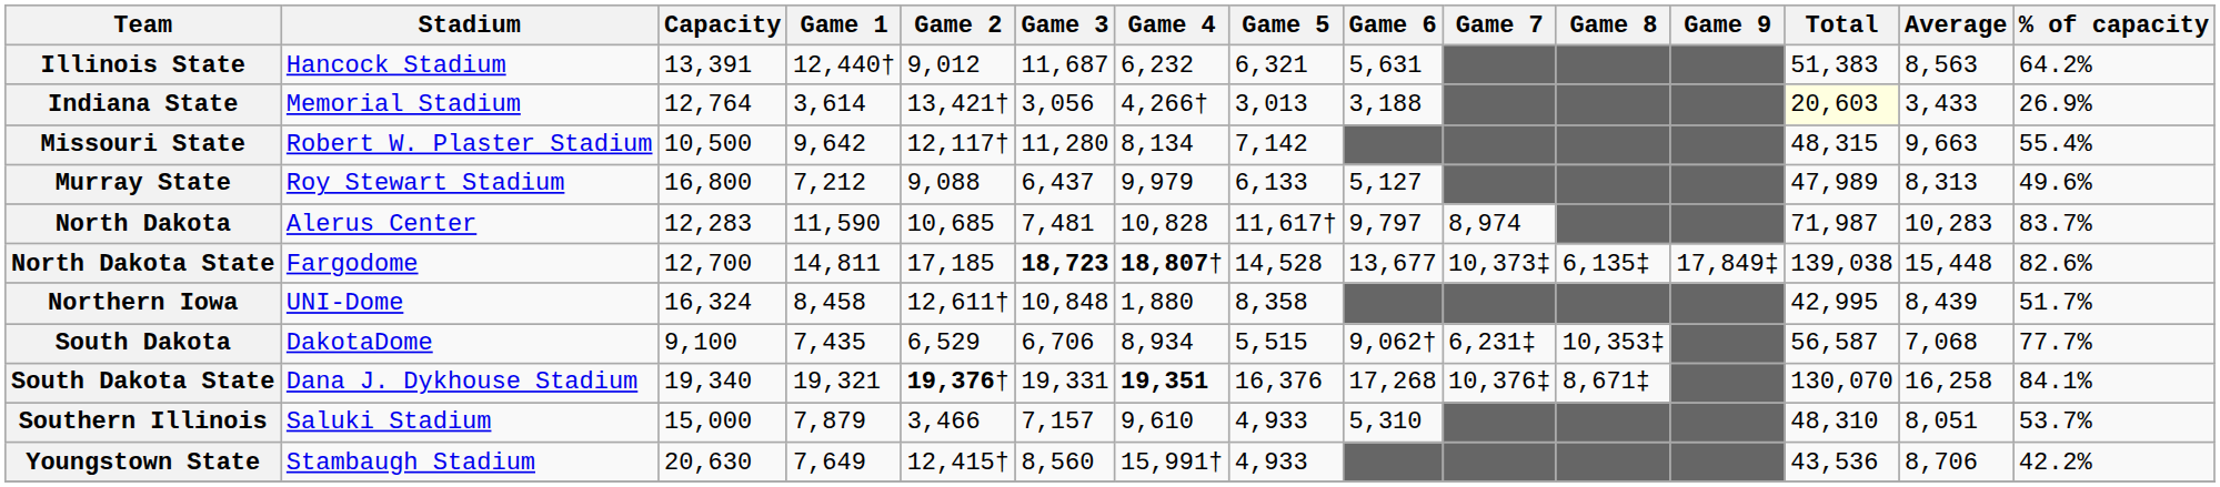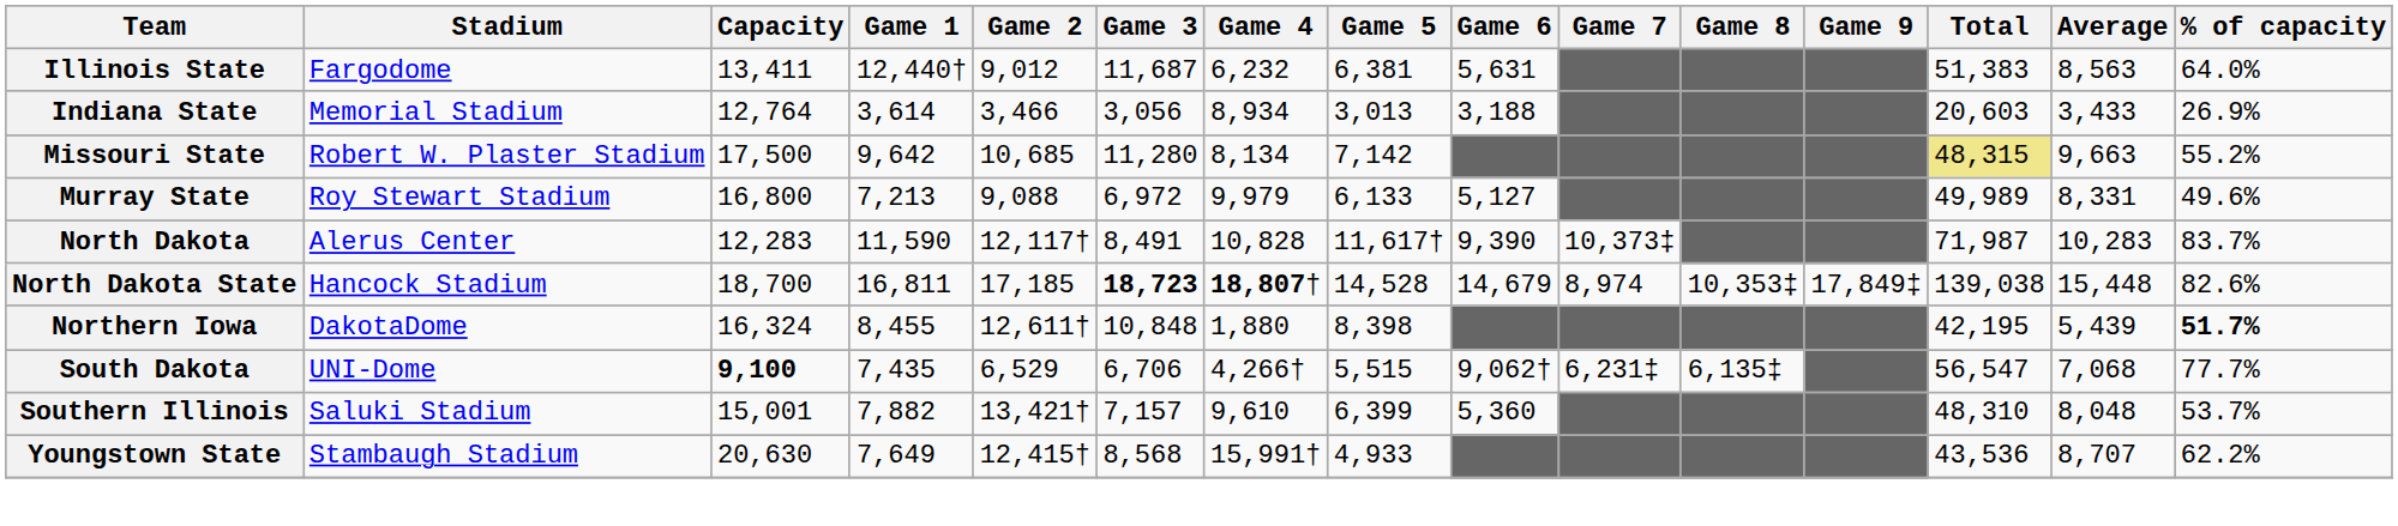Illinois State | Stadium: Hancock Stadium -> Fargodome
Illinois State | Capacity: 13,391 -> 13,411
Illinois State | Game 5: 6,321 -> 6,381
Illinois State | % of capacity: 64.2% -> 64.0%
Indiana State | Game 2: 13,421† -> 3,466
Indiana State | Game 4: 4,266† -> 8,934
Indiana State | Total: lightyellow background -> no background
Missouri State | Capacity: 10,500 -> 17,500
Missouri State | Game 2: 12,117† -> 10,685
Missouri State | Total: no background -> khaki background
Missouri State | % of capacity: 55.4% -> 55.2%
Murray State | Game 1: 7,212 -> 7,213
Murray State | Game 3: 6,437 -> 6,972
Murray State | Total: 47,989 -> 49,989
Murray State | Average: 8,313 -> 8,331
North Dakota | Game 2: 10,685 -> 12,117†
North Dakota | Game 3: 7,481 -> 8,491
North Dakota | Game 6: 9,797 -> 9,390
North Dakota | Game 7: 8,974 -> 10,373‡
North Dakota State | Stadium: Fargodome -> Hancock Stadium
North Dakota State | Capacity: 12,700 -> 18,700
North Dakota State | Game 1: 14,811 -> 16,811
North Dakota State | Game 6: 13,677 -> 14,679
North Dakota State | Game 7: 10,373‡ -> 8,974
North Dakota State | Game 8: 6,135‡ -> 10,353‡
Northern Iowa | Stadium: UNI-Dome -> DakotaDome
Northern Iowa | Game 1: 8,458 -> 8,455
Northern Iowa | Game 5: 8,358 -> 8,398
Northern Iowa | Total: 42,995 -> 42,195
Northern Iowa | Average: 8,439 -> 5,439
Northern Iowa | % of capacity: normal -> bold
South Dakota | Stadium: DakotaDome -> UNI-Dome
South Dakota | Capacity: normal -> bold
South Dakota | Game 4: 8,934 -> 4,266†
South Dakota | Game 8: 10,353‡ -> 6,135‡
South Dakota | Total: 56,587 -> 56,547
- row: South Dakota State | Dana J. Dykhouse Stadium | 19,340 | 19,321 | 19,376† | 19,331 | 19,351 | 16,376 | 17,268 | 10,376‡ | 8,671‡ | 130,070 | 16,258 | 84.1%
Southern Illinois | Capacity: 15,000 -> 15,001
Southern Illinois | Game 1: 7,879 -> 7,882
Southern Illinois | Game 2: 3,466 -> 13,421†
Southern Illinois | Game 5: 4,933 -> 6,399
Southern Illinois | Game 6: 5,310 -> 5,360
Southern Illinois | Average: 8,051 -> 8,048
Youngstown State | Game 3: 8,560 -> 8,568
Youngstown State | Average: 8,706 -> 8,707
Youngstown State | % of capacity: 42.2% -> 62.2%
